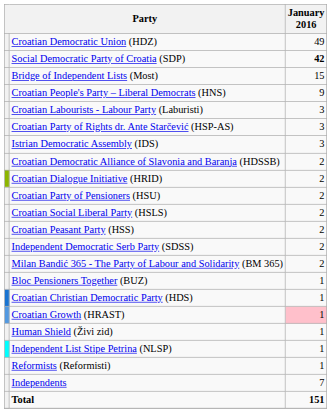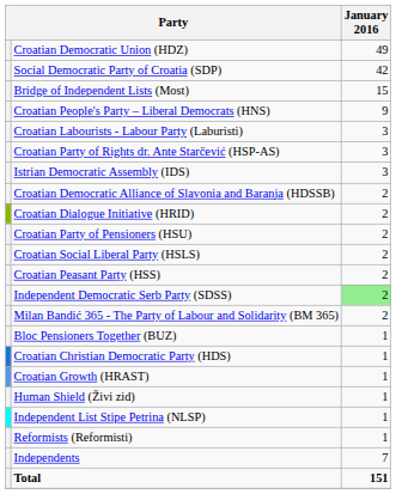Social Democratic Party of Croatia (SDP) | January 2016: bold -> normal
Independent Democratic Serb Party (SDSS) | January 2016: no background -> lightgreen background
Croatian Growth (HRAST) | January 2016: pink background -> no background
